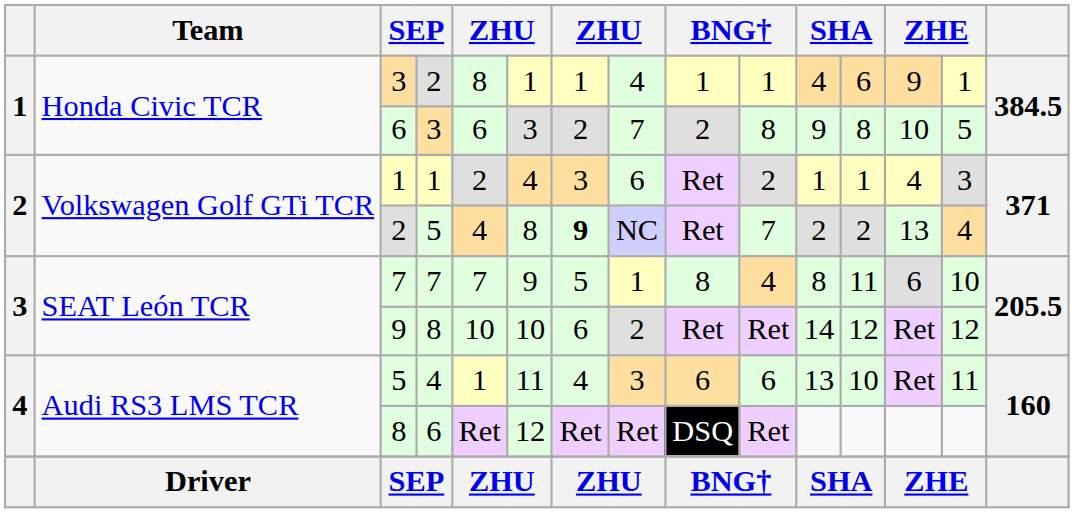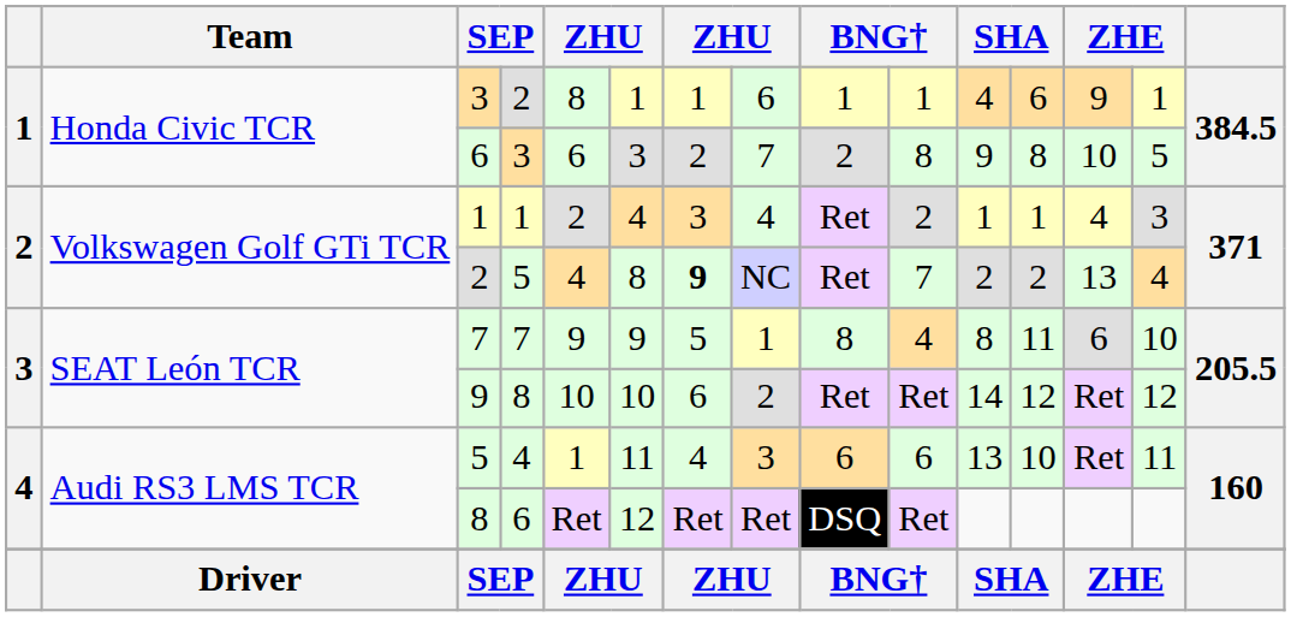row 2 | column 8: 4 -> 6
row 4 | column 8: 6 -> 4
row 6 | column 5: 7 -> 9
